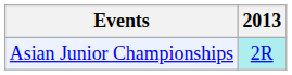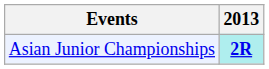Asian Junior Championships | 2013: normal -> bold
